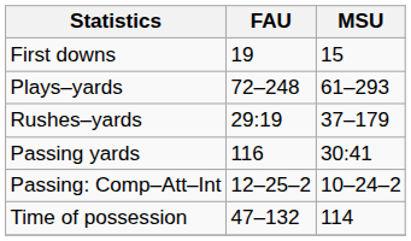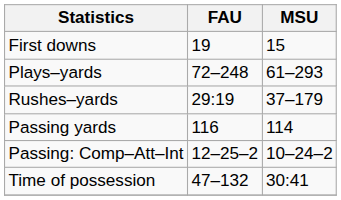Passing yards | MSU: 30:41 -> 114
Time of possession | MSU: 114 -> 30:41
